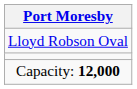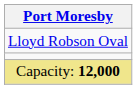row 4 | column 1: no background -> khaki background
